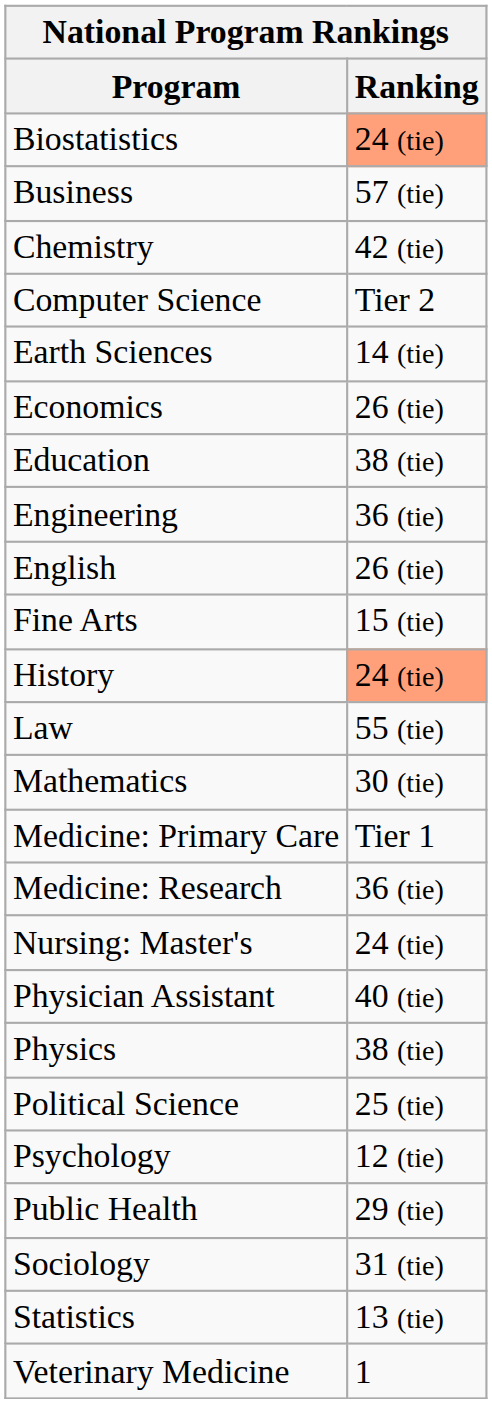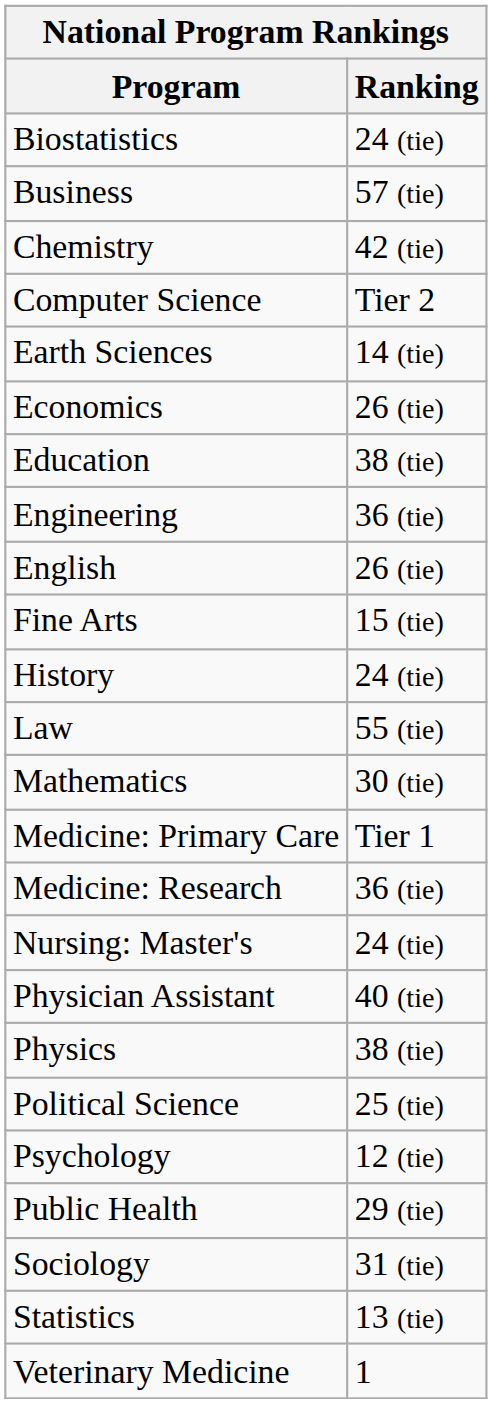Biostatistics | Ranking: lightsalmon background -> no background
History | Ranking: lightsalmon background -> no background
